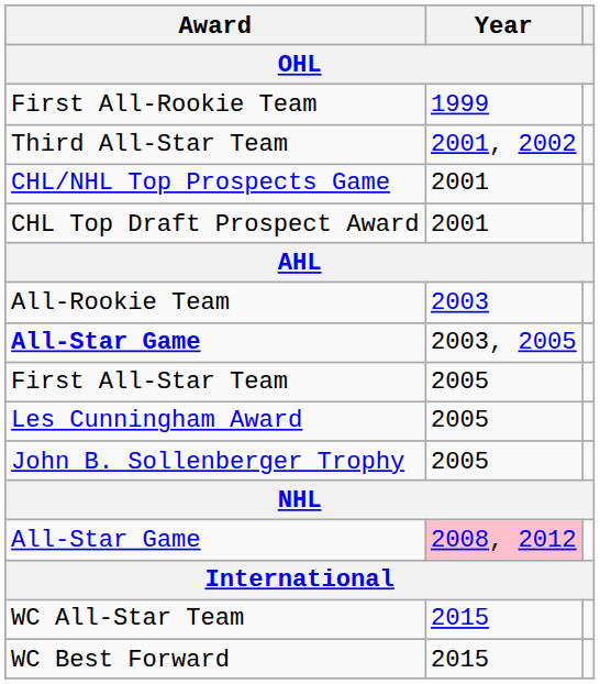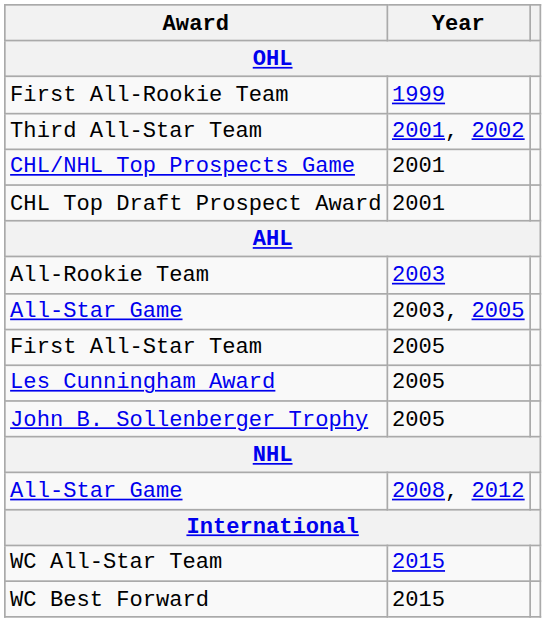All-Star Game / 2003, 2005 | Award: bold -> normal
All-Star Game / 2008, 2012 | Year: pink background -> no background
